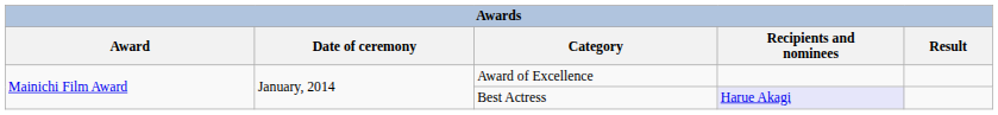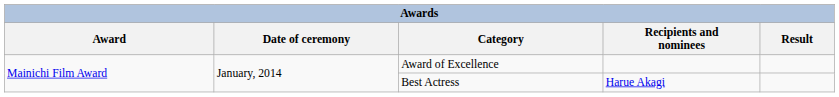Best Actress | Recipients and nominees: lavender background -> no background
